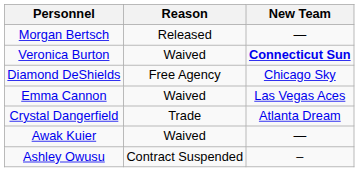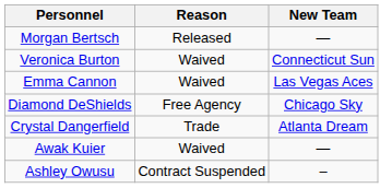Veronica Burton | New Team: bold -> normal
rows swapped: Emma Cannon <-> Diamond DeShields
